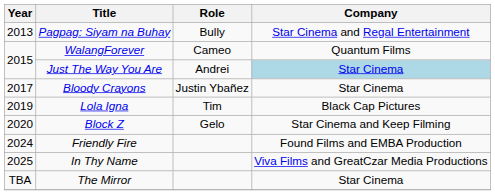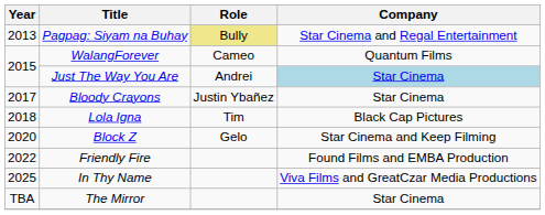Pagpag: Siyam na Buhay | Role: no background -> khaki background
Lola Igna | Year: 2019 -> 2018
Friendly Fire | Year: 2024 -> 2022
